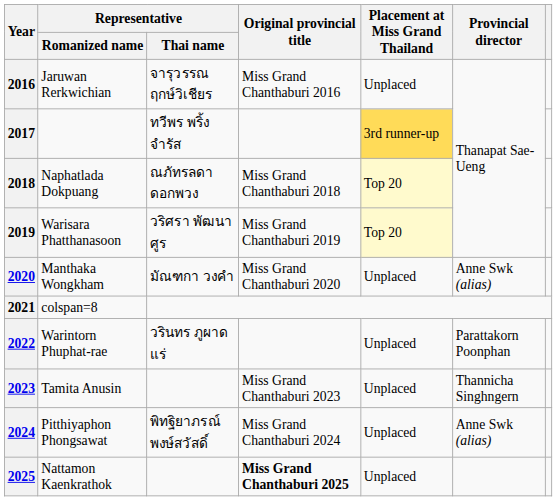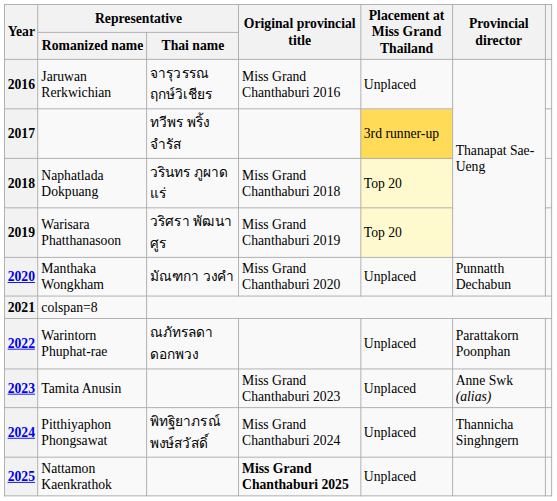2018 | Representative / Thai name: ณภัทรลดา ดอกพวง -> วรินทร ภูผาดแร่
2020 | Provincial director: Anne Swk (alias) -> Punnatth Dechabun
2022 | Representative / Thai name: วรินทร ภูผาดแร่ -> ณภัทรลดา ดอกพวง
2023 | Provincial director: Thannicha Singhngern -> Anne Swk (alias)
2024 | Provincial director: Anne Swk (alias) -> Thannicha Singhngern
